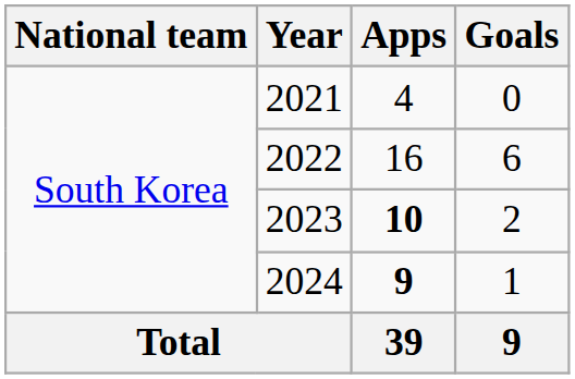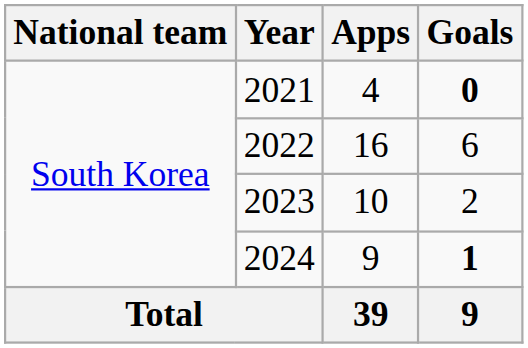2021 | Goals: normal -> bold
2023 | Apps: bold -> normal
2024 | Apps: bold -> normal
2024 | Goals: normal -> bold
